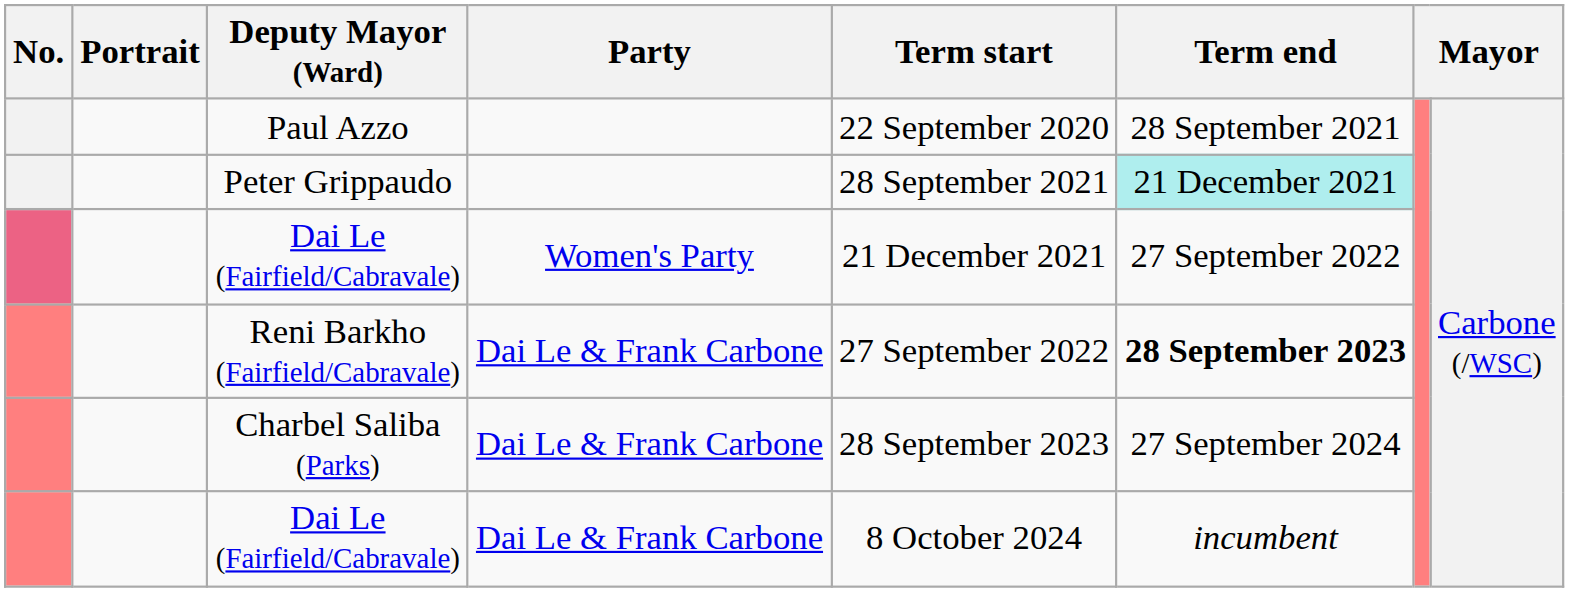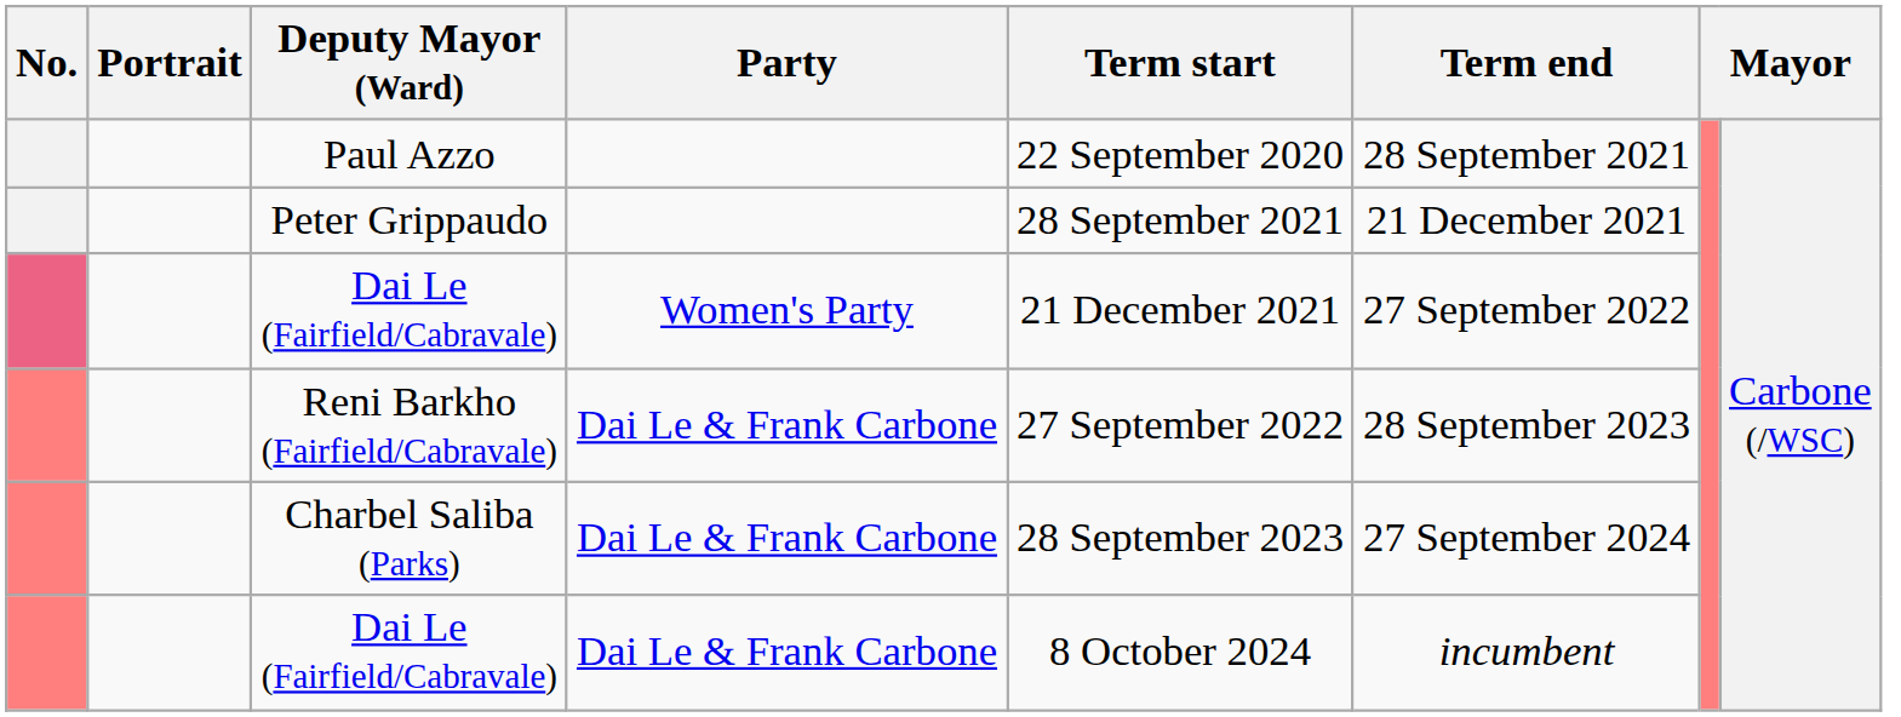Peter Grippaudo | Term end: paleturquoise background -> no background
Reni Barkho (Fairfield/Cabravale) | Term end: bold -> normal
